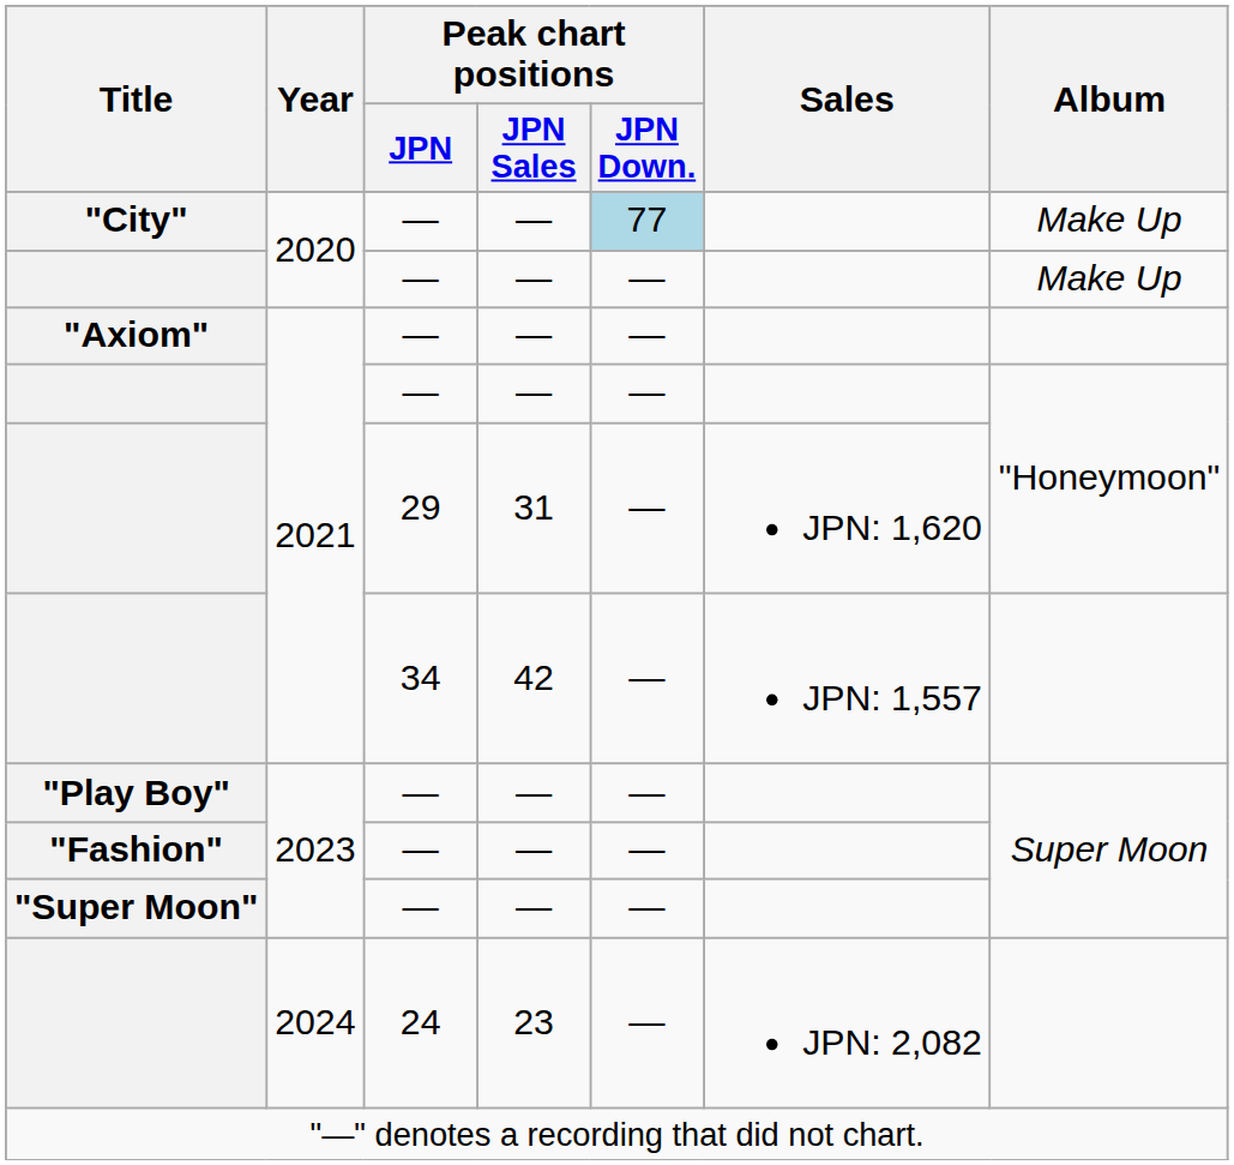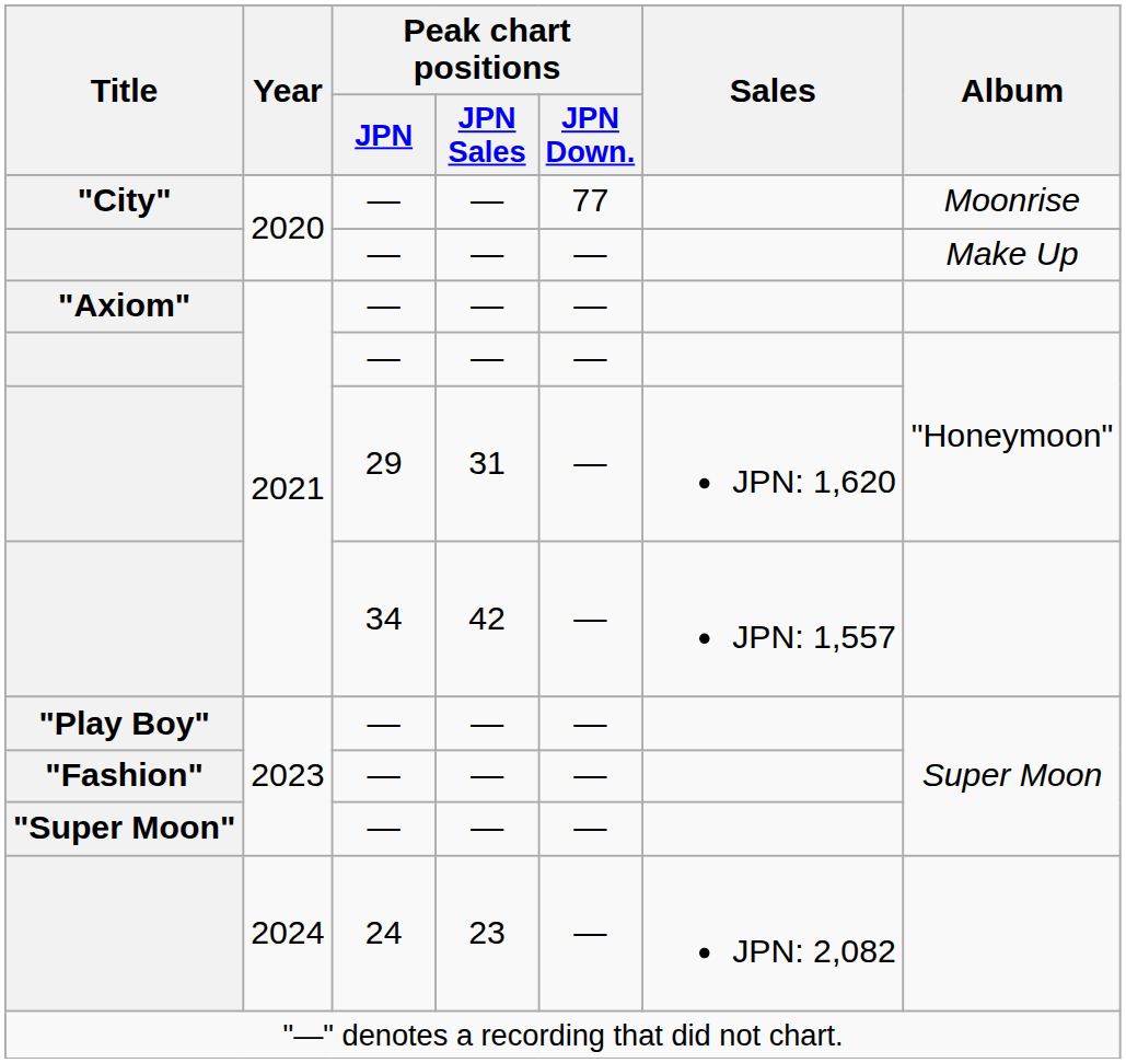"City" | Peak chart positions / JPN Down.: lightblue background -> no background
"City" | Album: Make Up -> Moonrise
